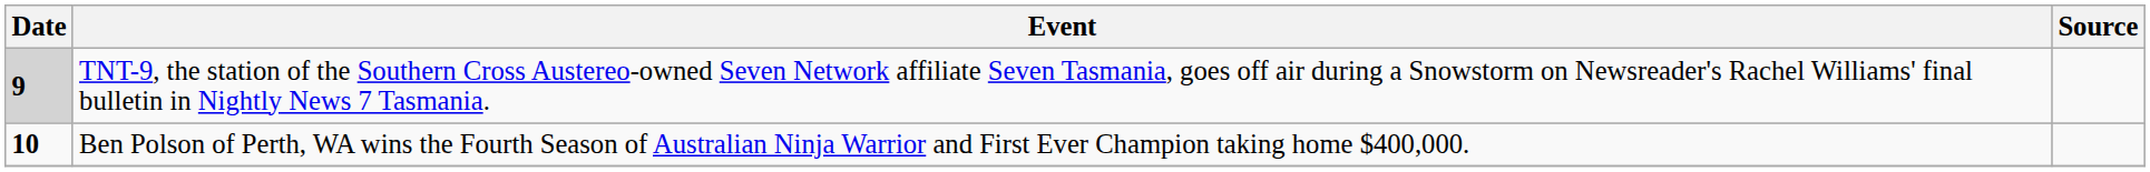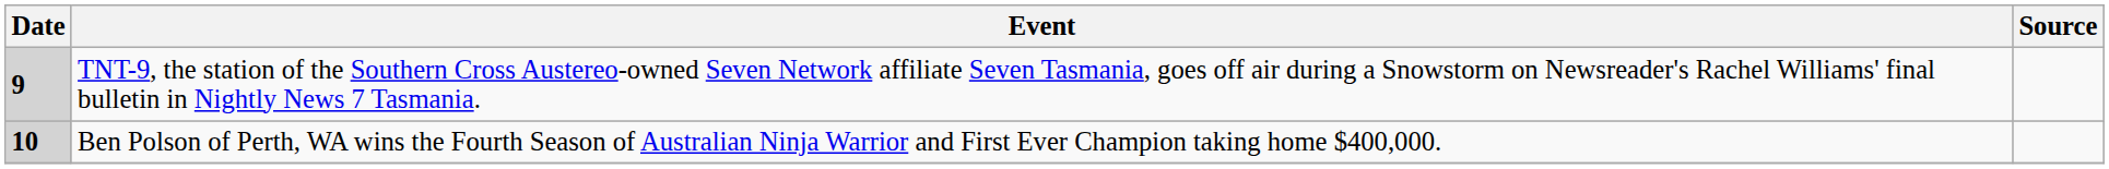row 3 | Date: no background -> lightgrey background
